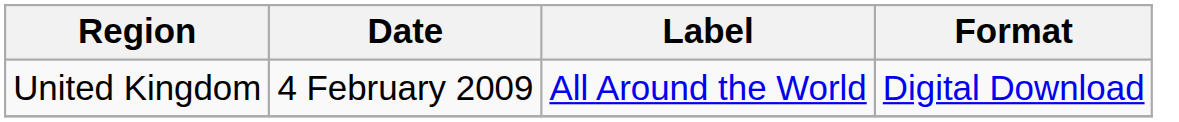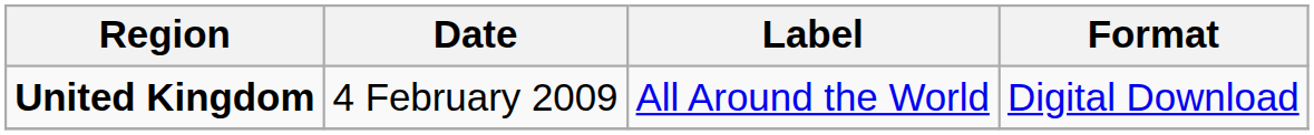row 2 | Region: normal -> bold
